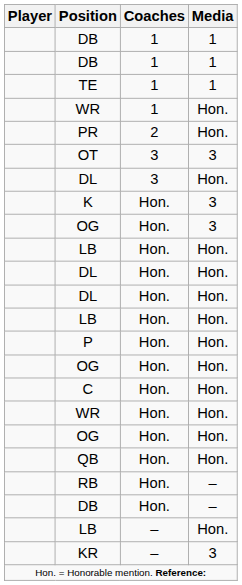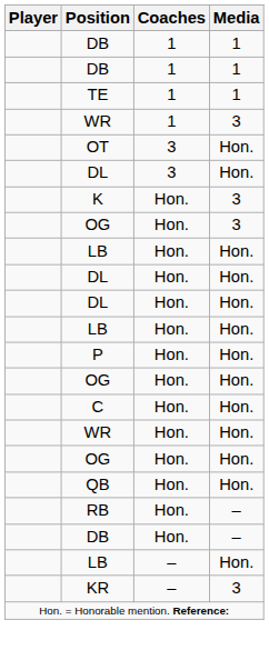WR / 1 | Media: Hon. -> 3
- row: PR | 2 | Hon.
OT | Media: 3 -> Hon.
